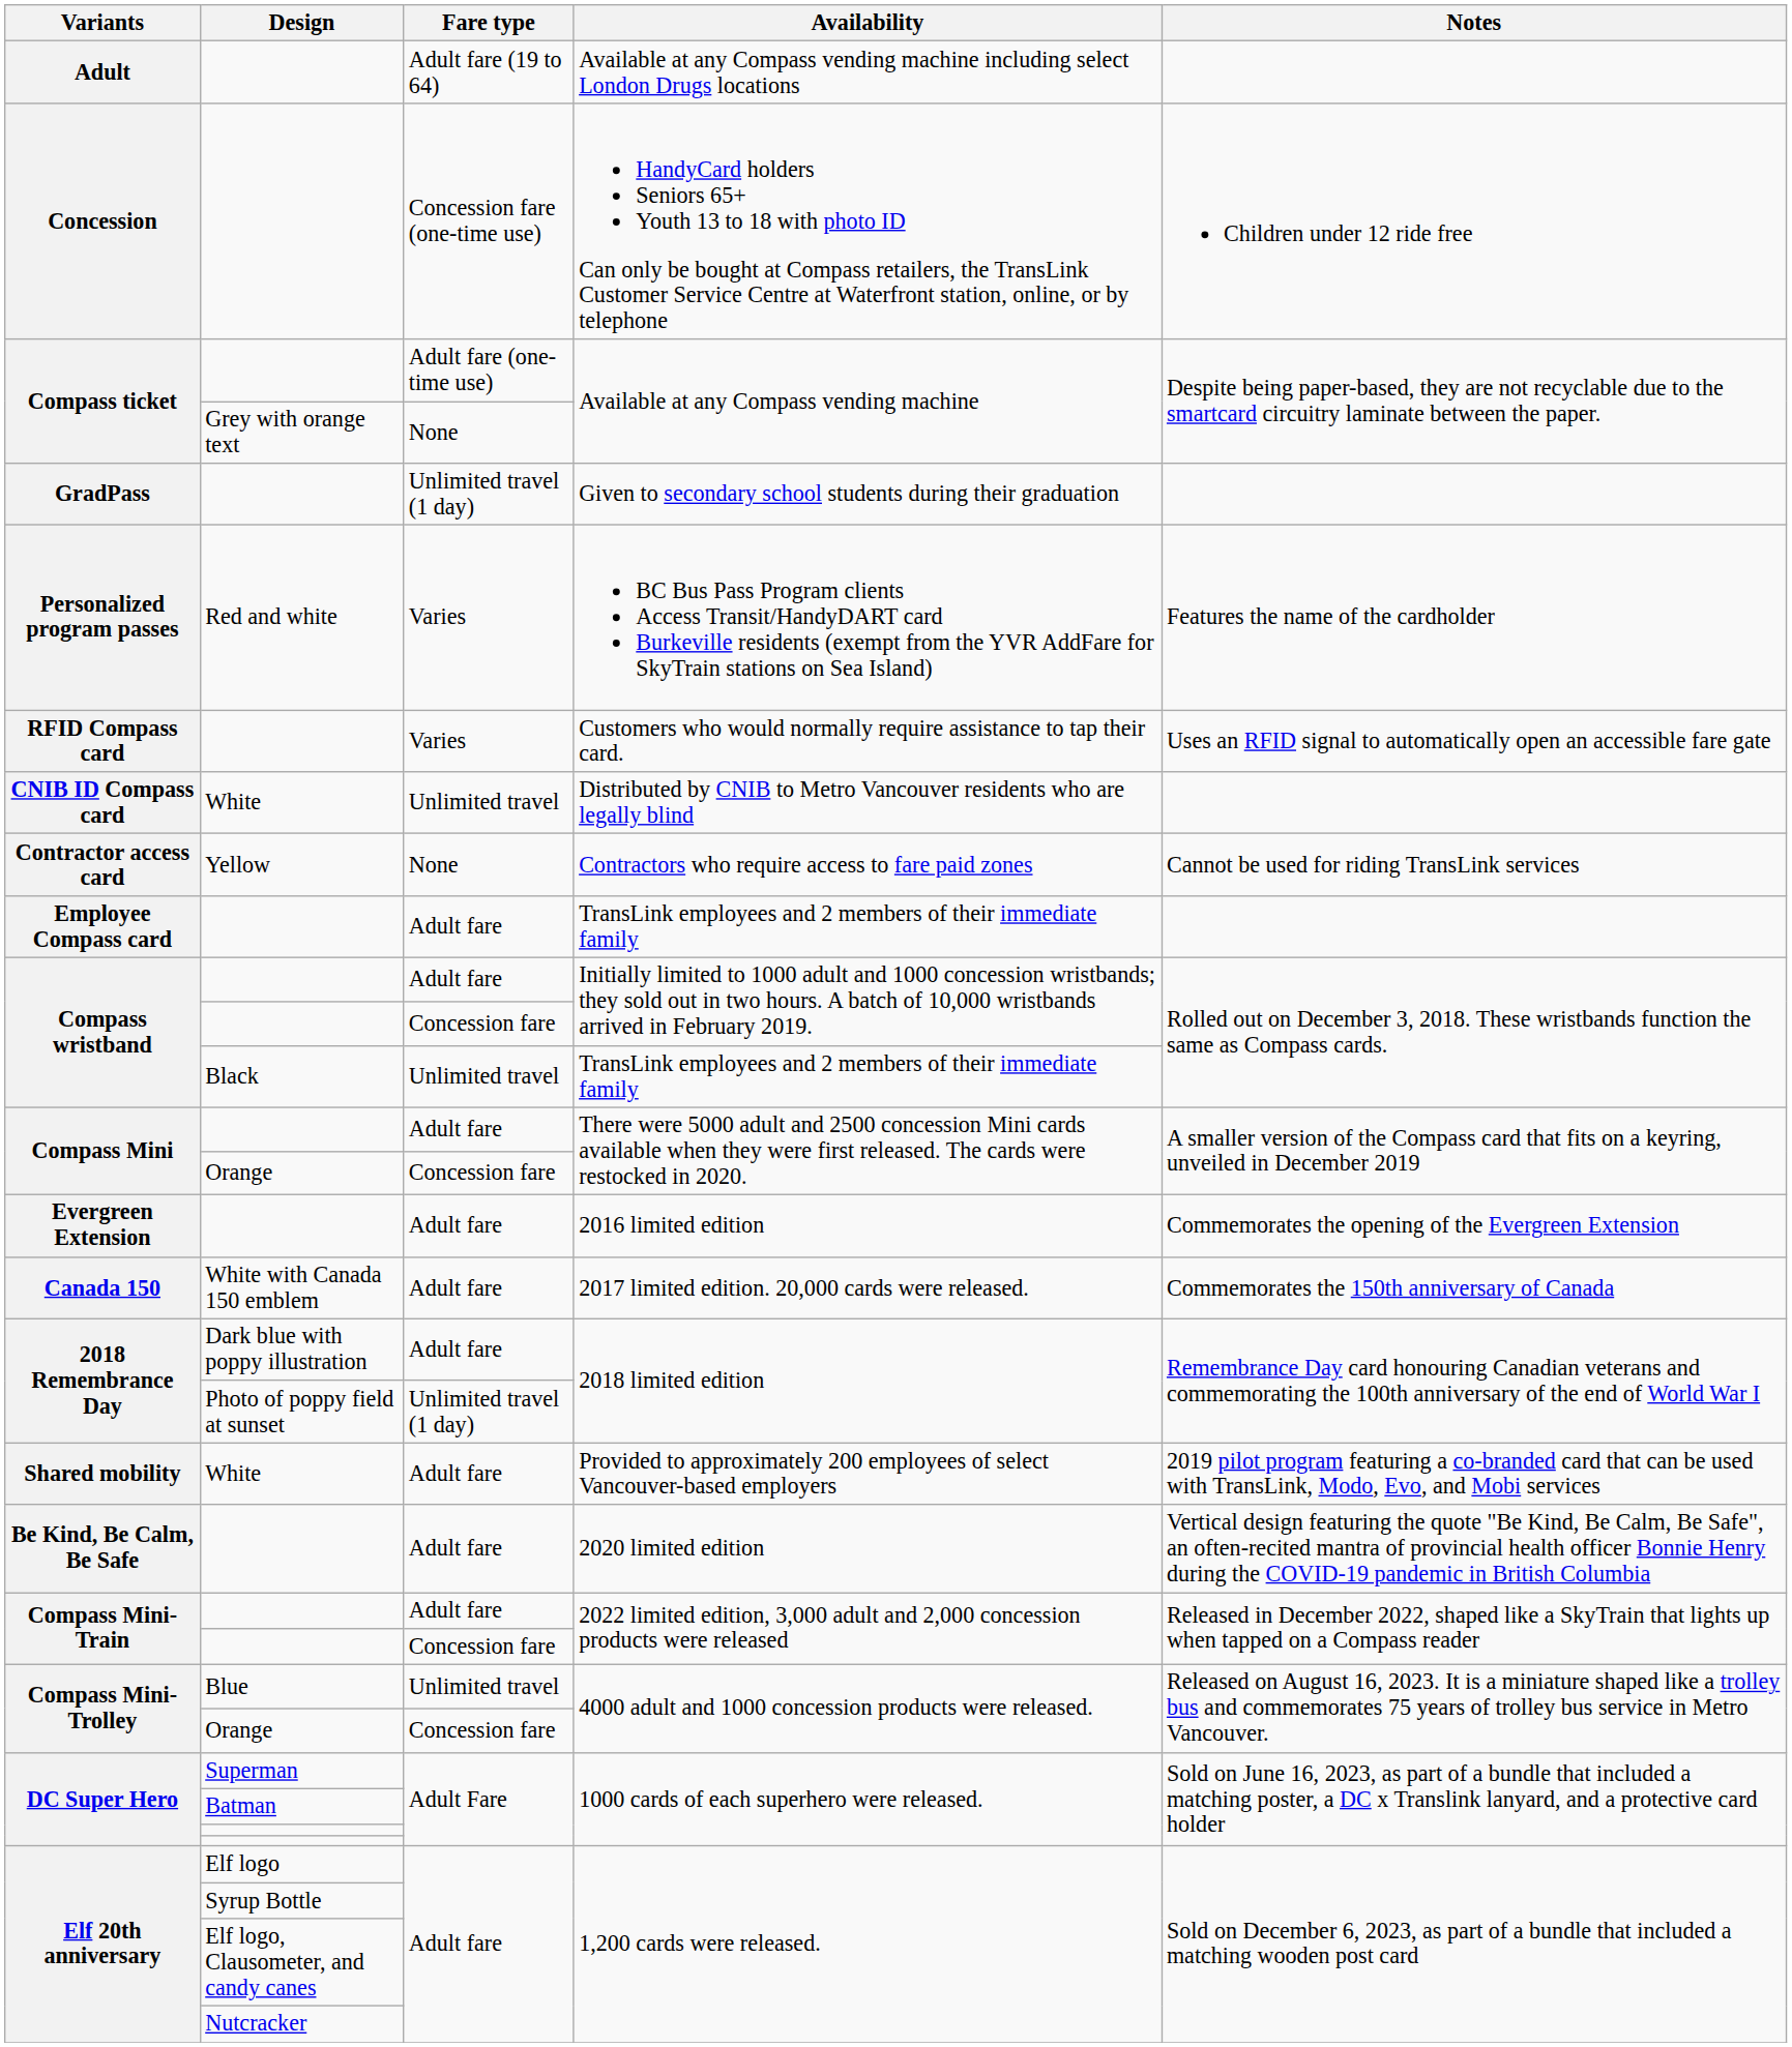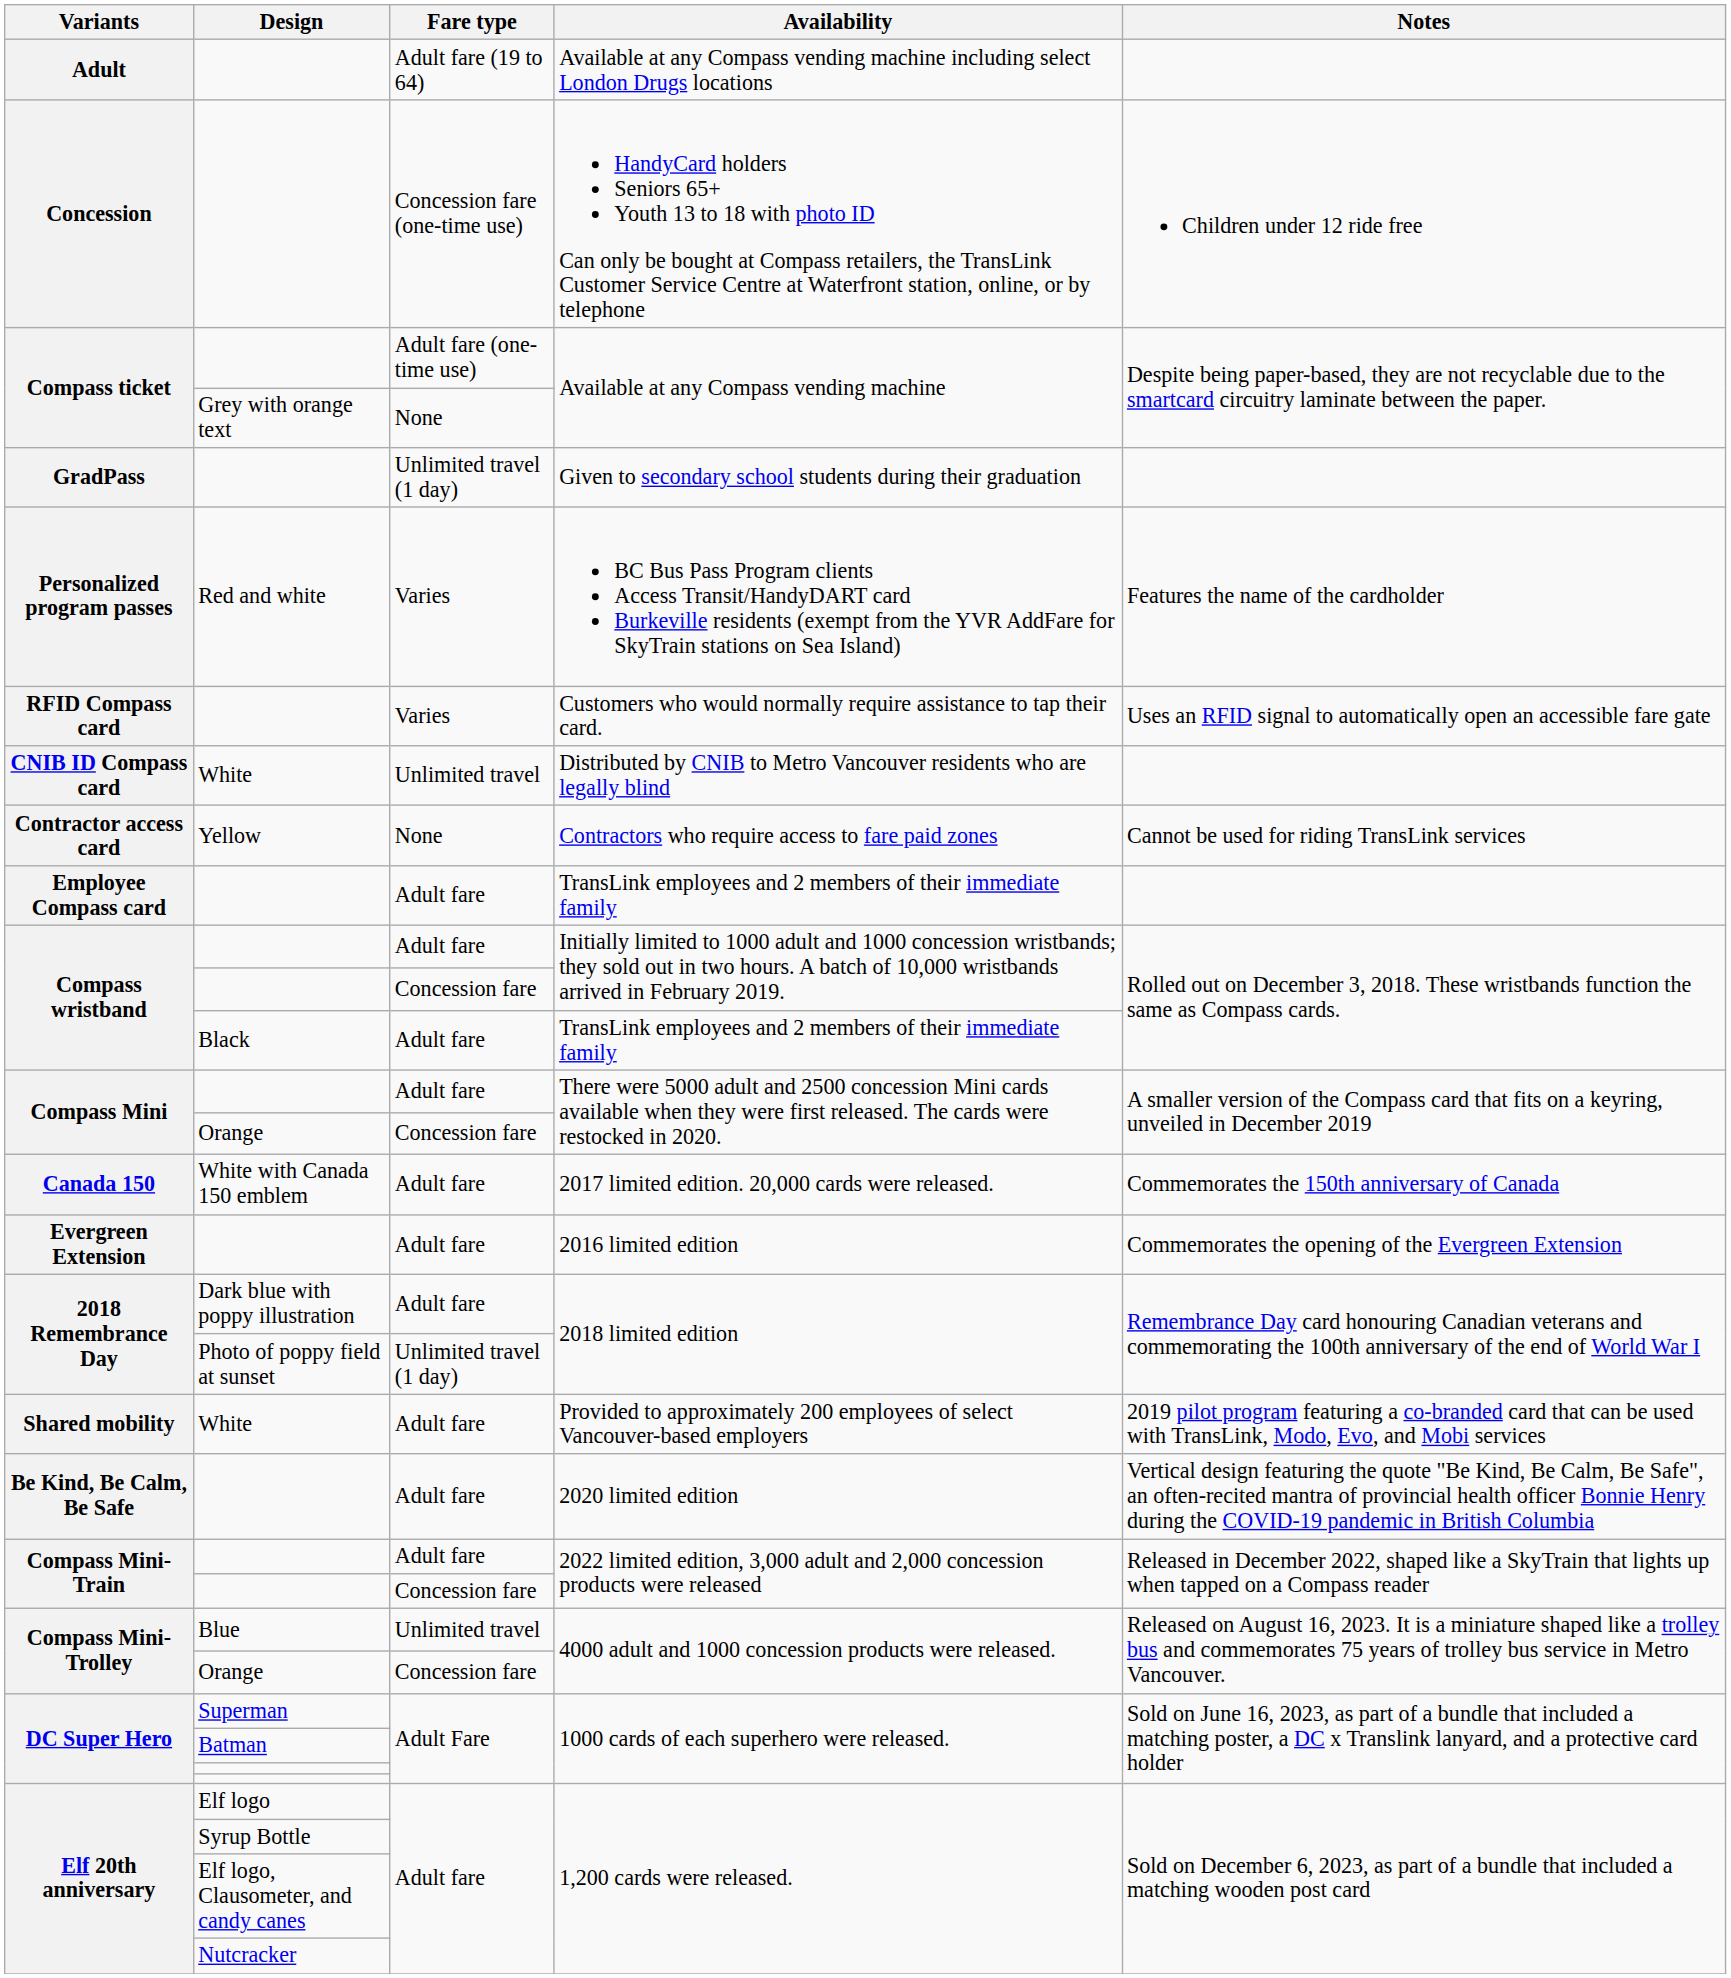Compass wristband / Black | Fare type: Unlimited travel -> Adult fare
rows swapped: Evergreen Extension <-> Canada 150
